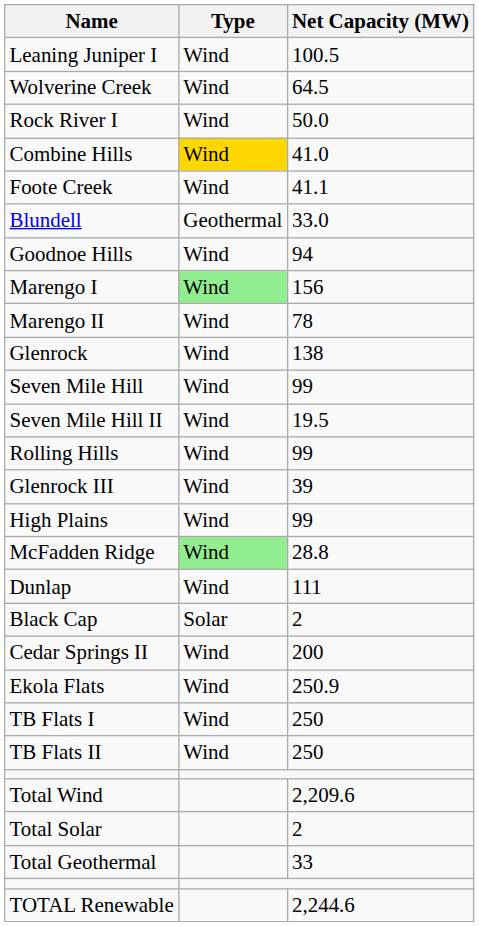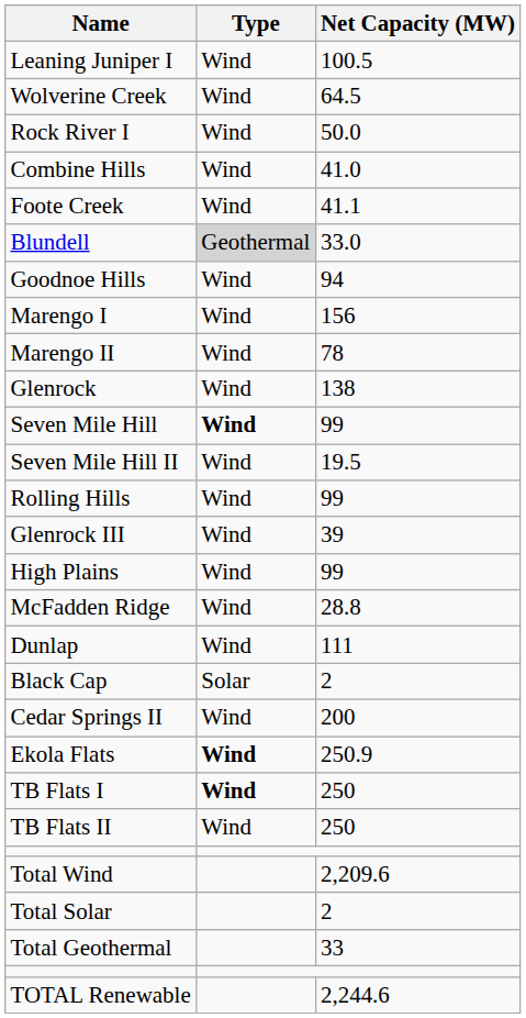Combine Hills | Type: gold background -> no background
Blundell | Type: no background -> lightgrey background
Marengo I | Type: lightgreen background -> no background
Seven Mile Hill | Type: normal -> bold
McFadden Ridge | Type: lightgreen background -> no background
Ekola Flats | Type: normal -> bold
TB Flats I | Type: normal -> bold
